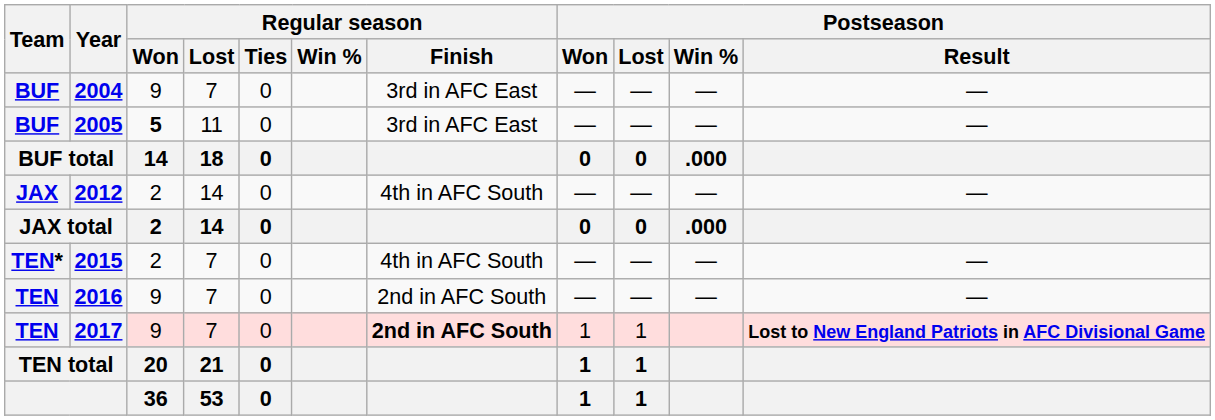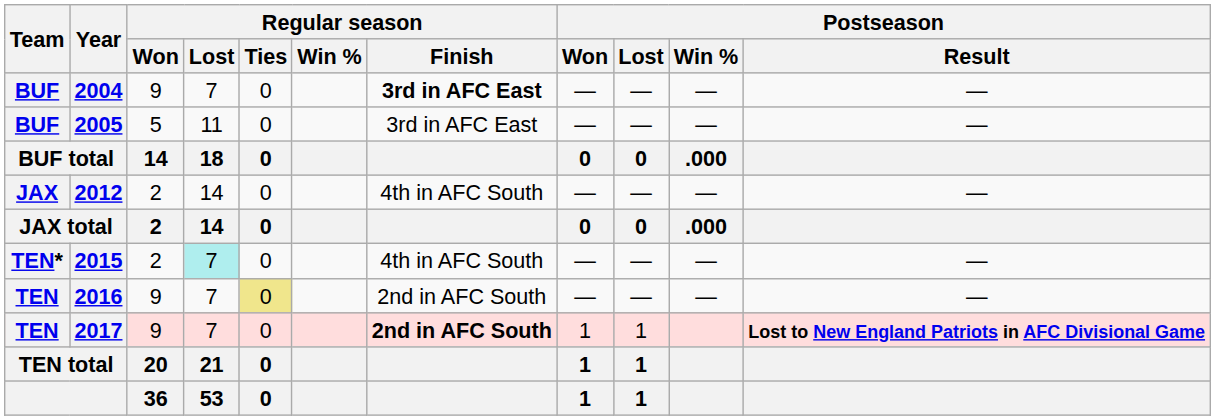2004 | Regular season / Finish: normal -> bold
2005 | Regular season / Won: bold -> normal
2015 | Regular season / Lost: no background -> paleturquoise background
2016 | Regular season / Ties: no background -> khaki background
